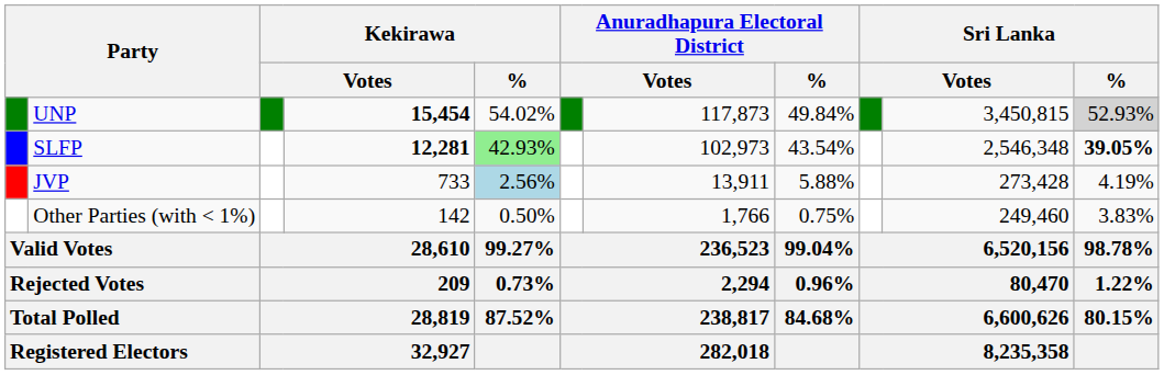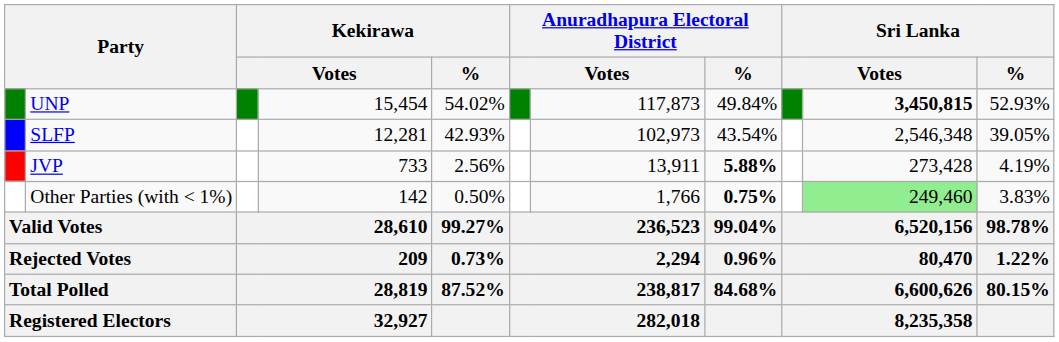UNP | column 4: bold -> normal
UNP | column 10: normal -> bold
UNP | Sri Lanka / %: lightgrey background -> no background
SLFP | column 4: bold -> normal
SLFP | Kekirawa / %: lightgreen background -> no background
SLFP | Sri Lanka / %: bold -> normal
JVP | Kekirawa / %: lightblue background -> no background
JVP | Anuradhapura Electoral District / %: normal -> bold
Other Parties (with < 1%) | Anuradhapura Electoral District / %: normal -> bold
Other Parties (with < 1%) | column 10: no background -> lightgreen background
